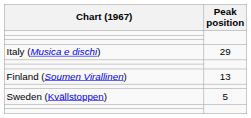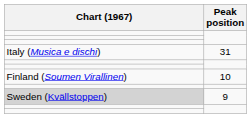row 5 | Peak position: 29 -> 31
row 8 | Peak position: 13 -> 10
row 10 | Chart (1967): no background -> lightgrey background
row 10 | Peak position: 5 -> 9
